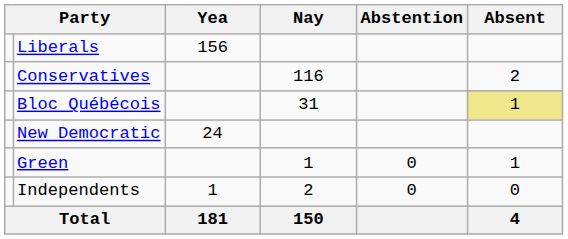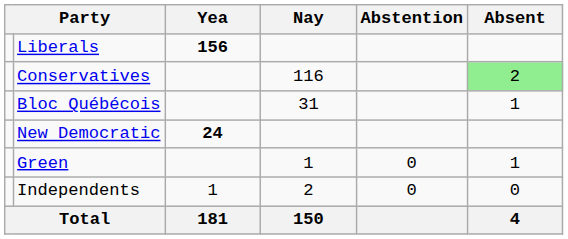Liberals | Yea: normal -> bold
Conservatives | Absent: no background -> lightgreen background
Bloc Québécois | Absent: khaki background -> no background
New Democratic | Yea: normal -> bold
